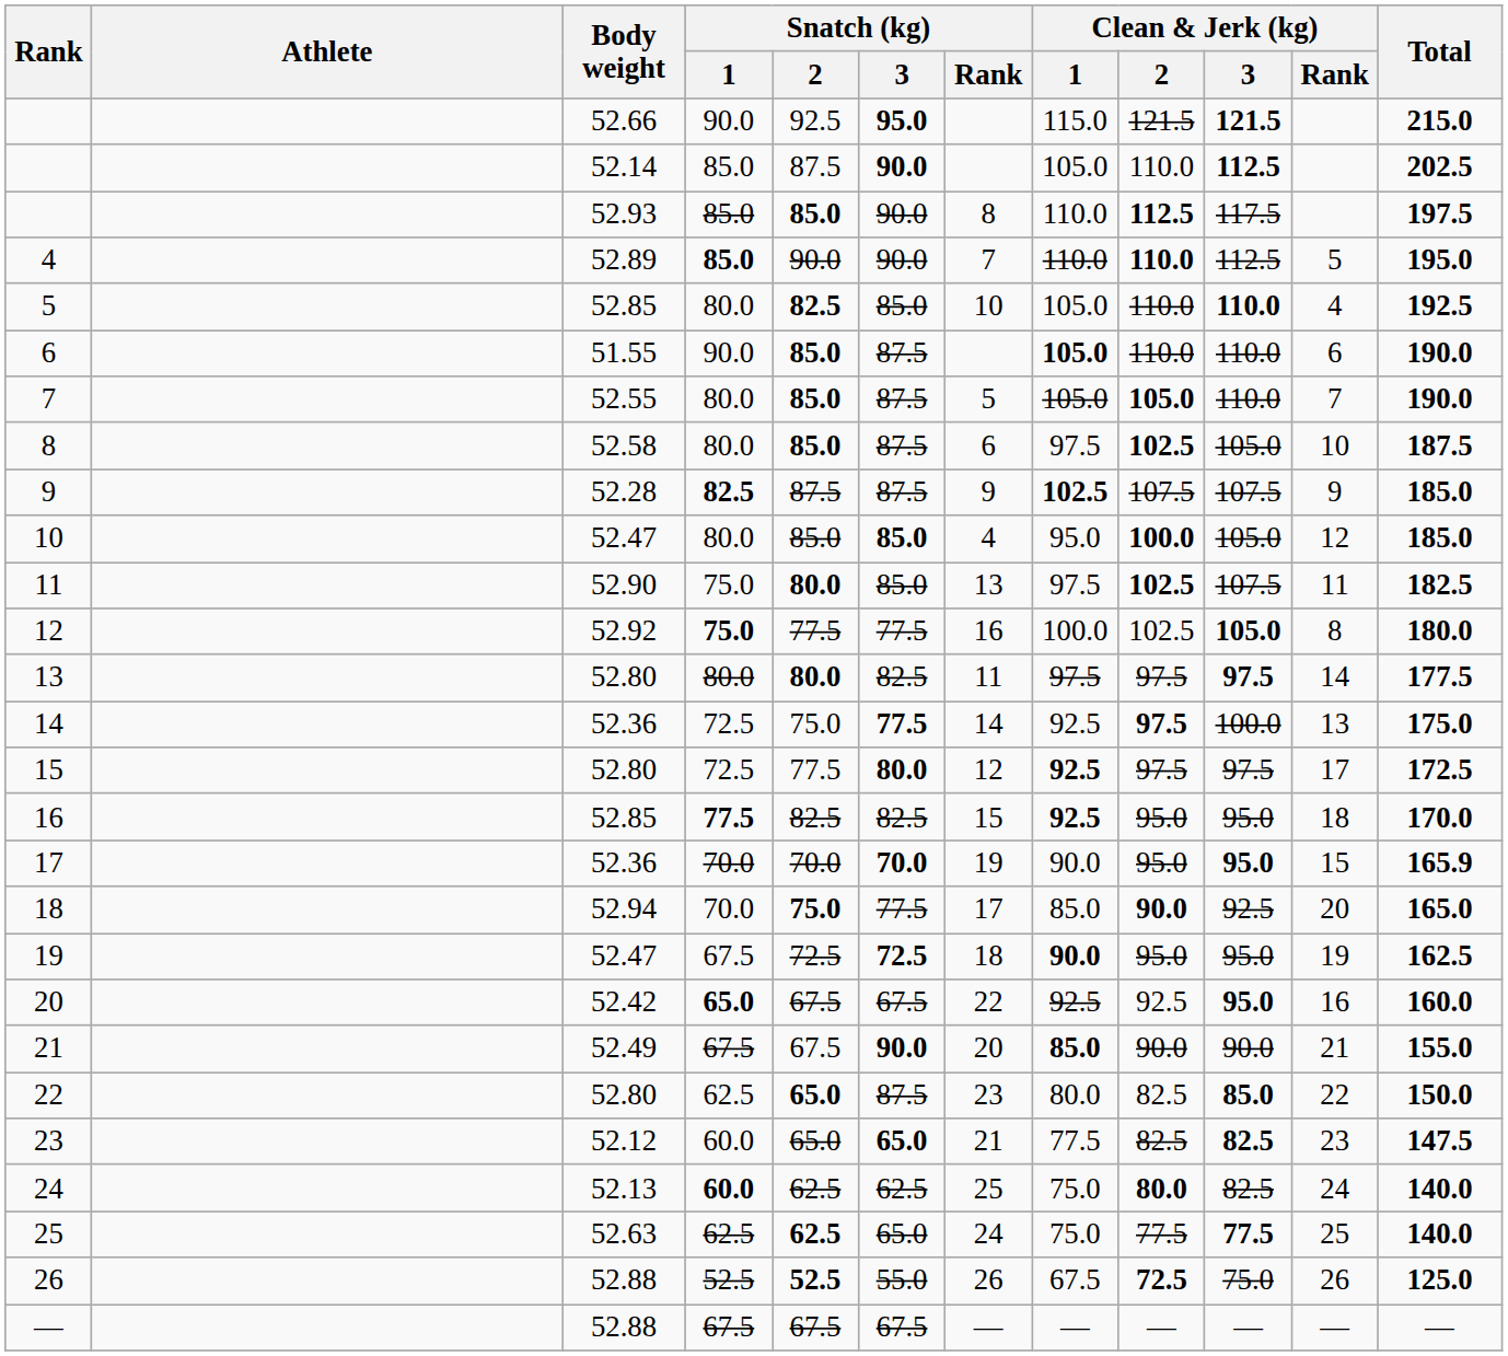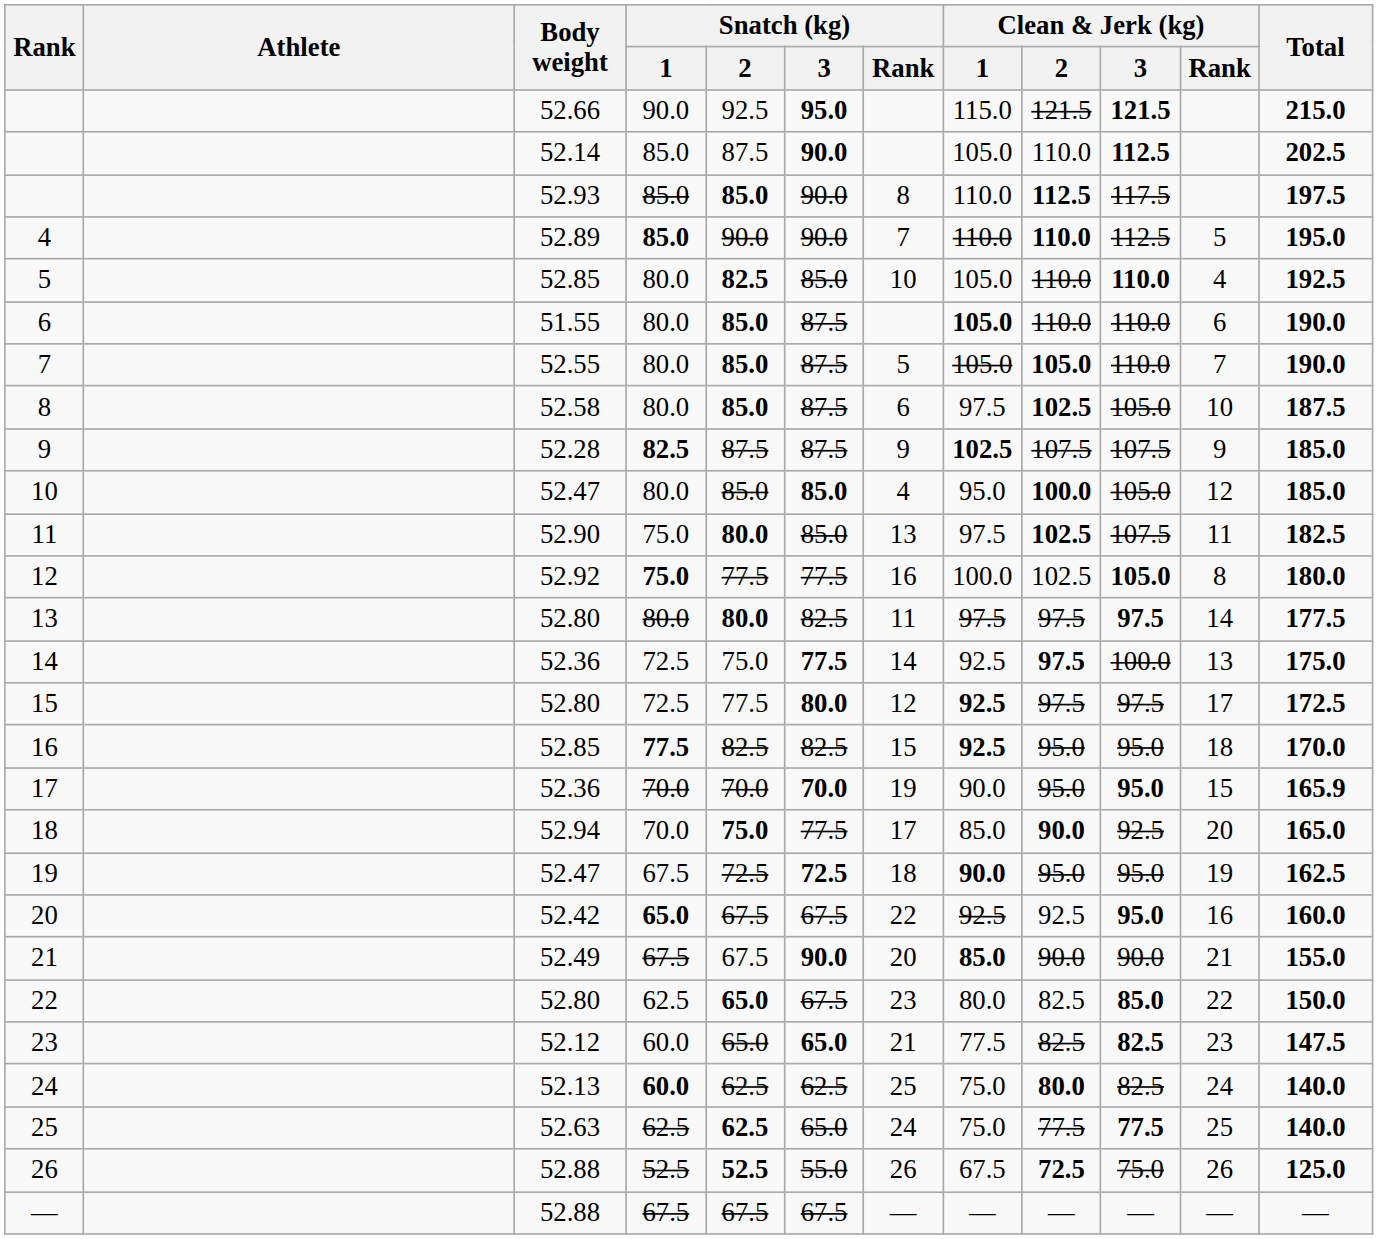row 8 | Snatch (kg) / 1: 90.0 -> 80.0
row 24 | Snatch (kg) / 3: 87.5 -> 67.5
